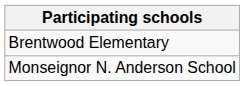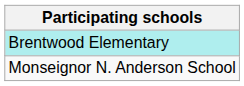row 2 | column 1: no background -> paleturquoise background
